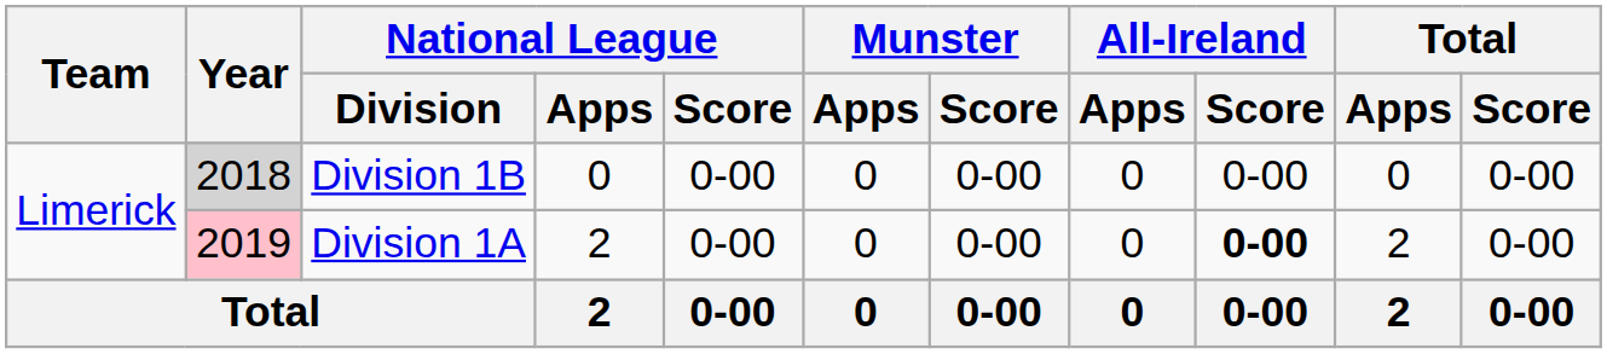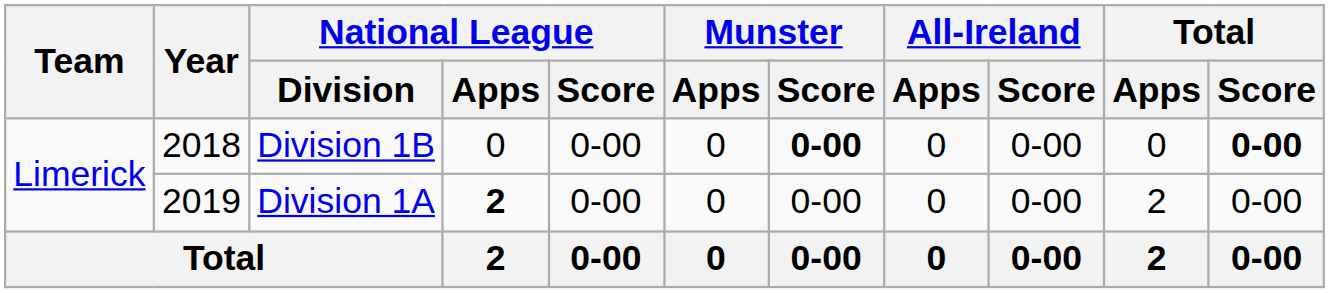Division 1B | Year: lightgrey background -> no background
Division 1B | Munster / Score: normal -> bold
Division 1B | Total / Score: normal -> bold
Division 1A | Year: pink background -> no background
Division 1A | National League / Apps: normal -> bold
Division 1A | All-Ireland / Score: bold -> normal
